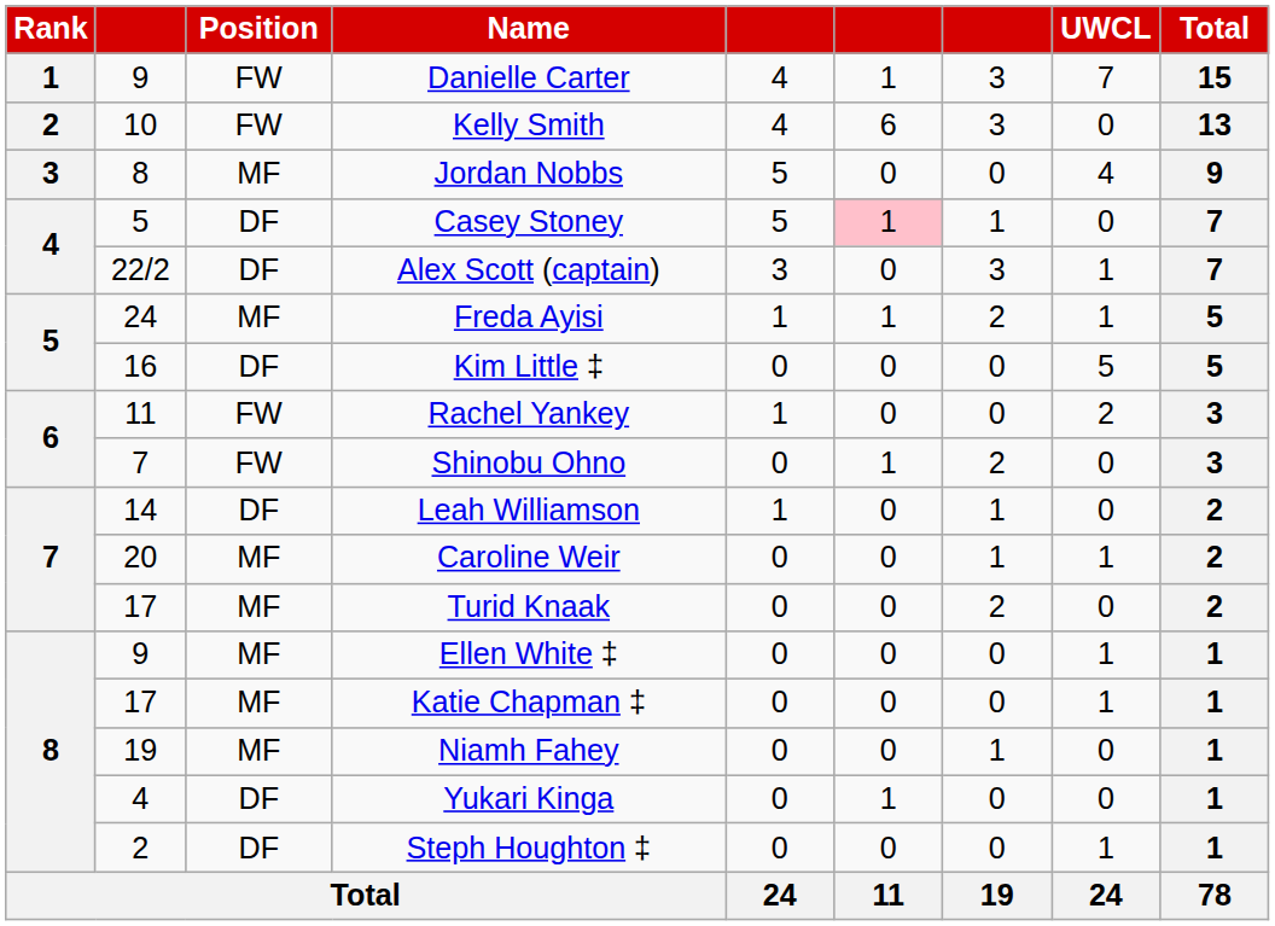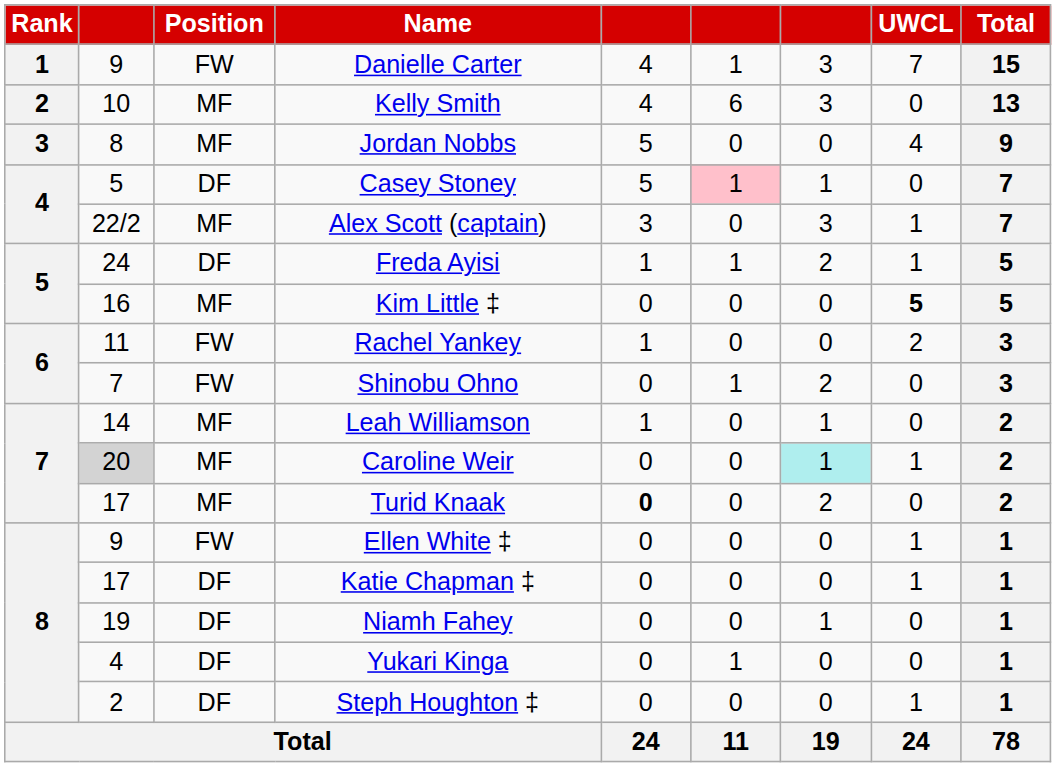Kelly Smith | Position: FW -> MF
Alex Scott (captain) | Position: DF -> MF
Freda Ayisi | Position: MF -> DF
Kim Little ‡ | Position: DF -> MF
Kim Little ‡ | UWCL: normal -> bold
Leah Williamson | Position: DF -> MF
Caroline Weir | column 2: no background -> lightgrey background
Caroline Weir | column 7: no background -> paleturquoise background
Turid Knaak | column 5: normal -> bold
Ellen White ‡ | Position: MF -> FW
Katie Chapman ‡ | Position: MF -> DF
Niamh Fahey | Position: MF -> DF
